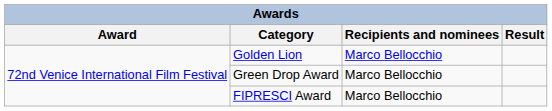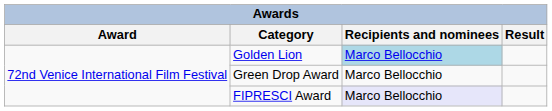Golden Lion | Recipients and nominees: no background -> lightblue background
FIPRESCI Award | Recipients and nominees: no background -> lavender background
